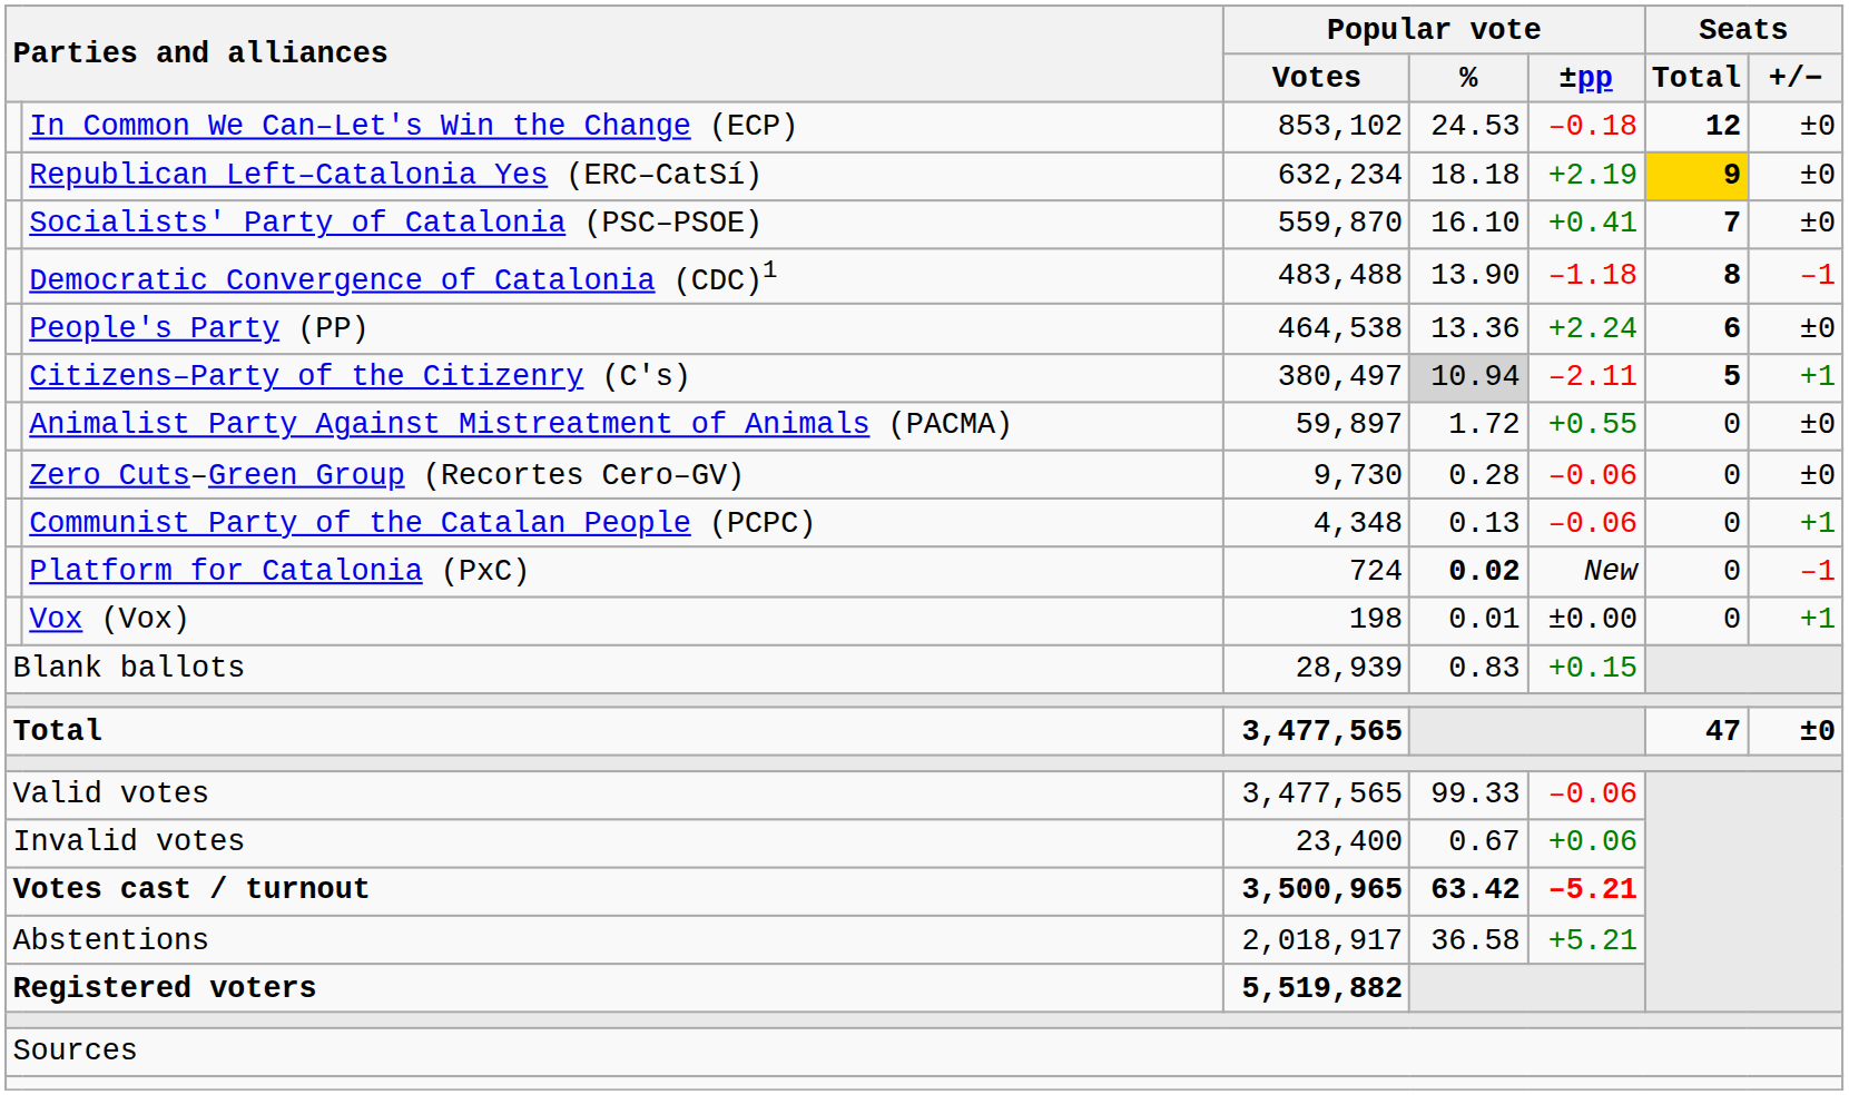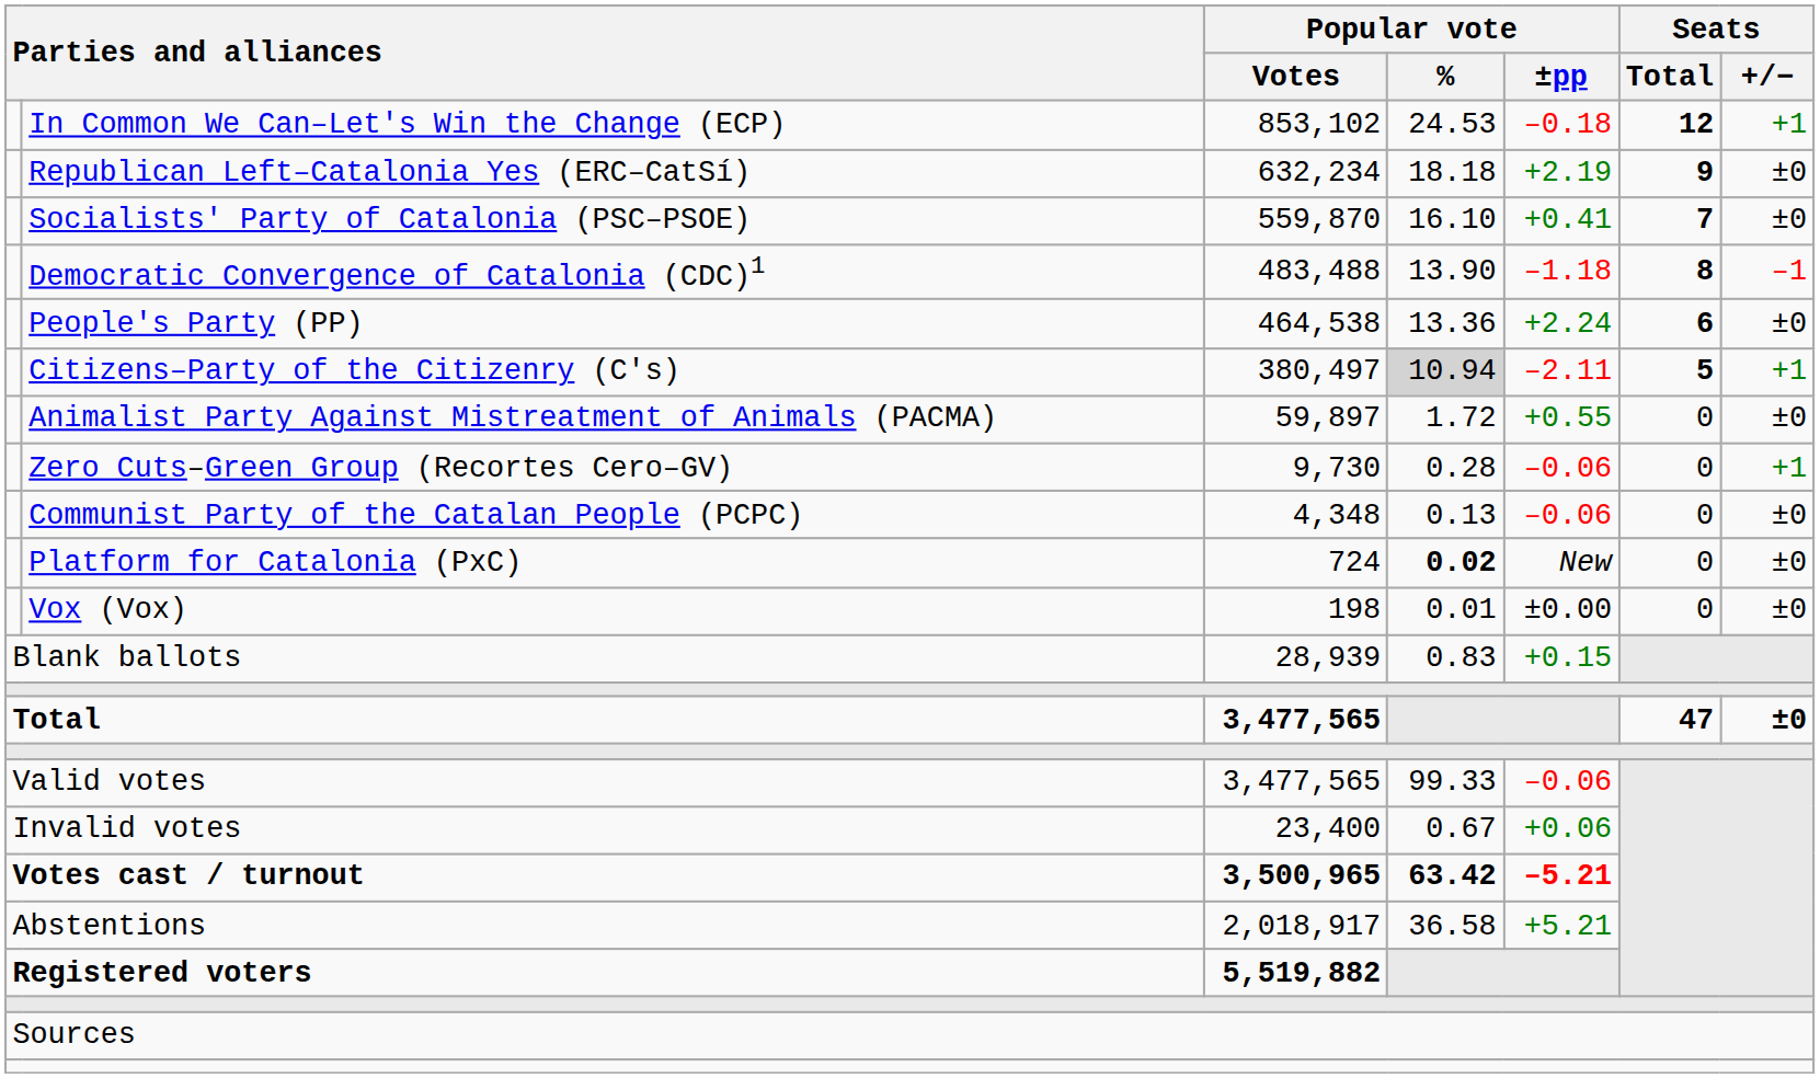In Common We Can–Let's Win the Change (ECP) | Seats / +/−: ±0 -> +1
Republican Left–Catalonia Yes (ERC–CatSí) | Seats / Total: gold background -> no background
Zero Cuts–Green Group (Recortes Cero–GV) | Seats / +/−: ±0 -> +1
Communist Party of the Catalan People (PCPC) | Seats / +/−: +1 -> ±0
Platform for Catalonia (PxC) | Seats / +/−: –1 -> ±0
Vox (Vox) | Seats / +/−: +1 -> ±0
